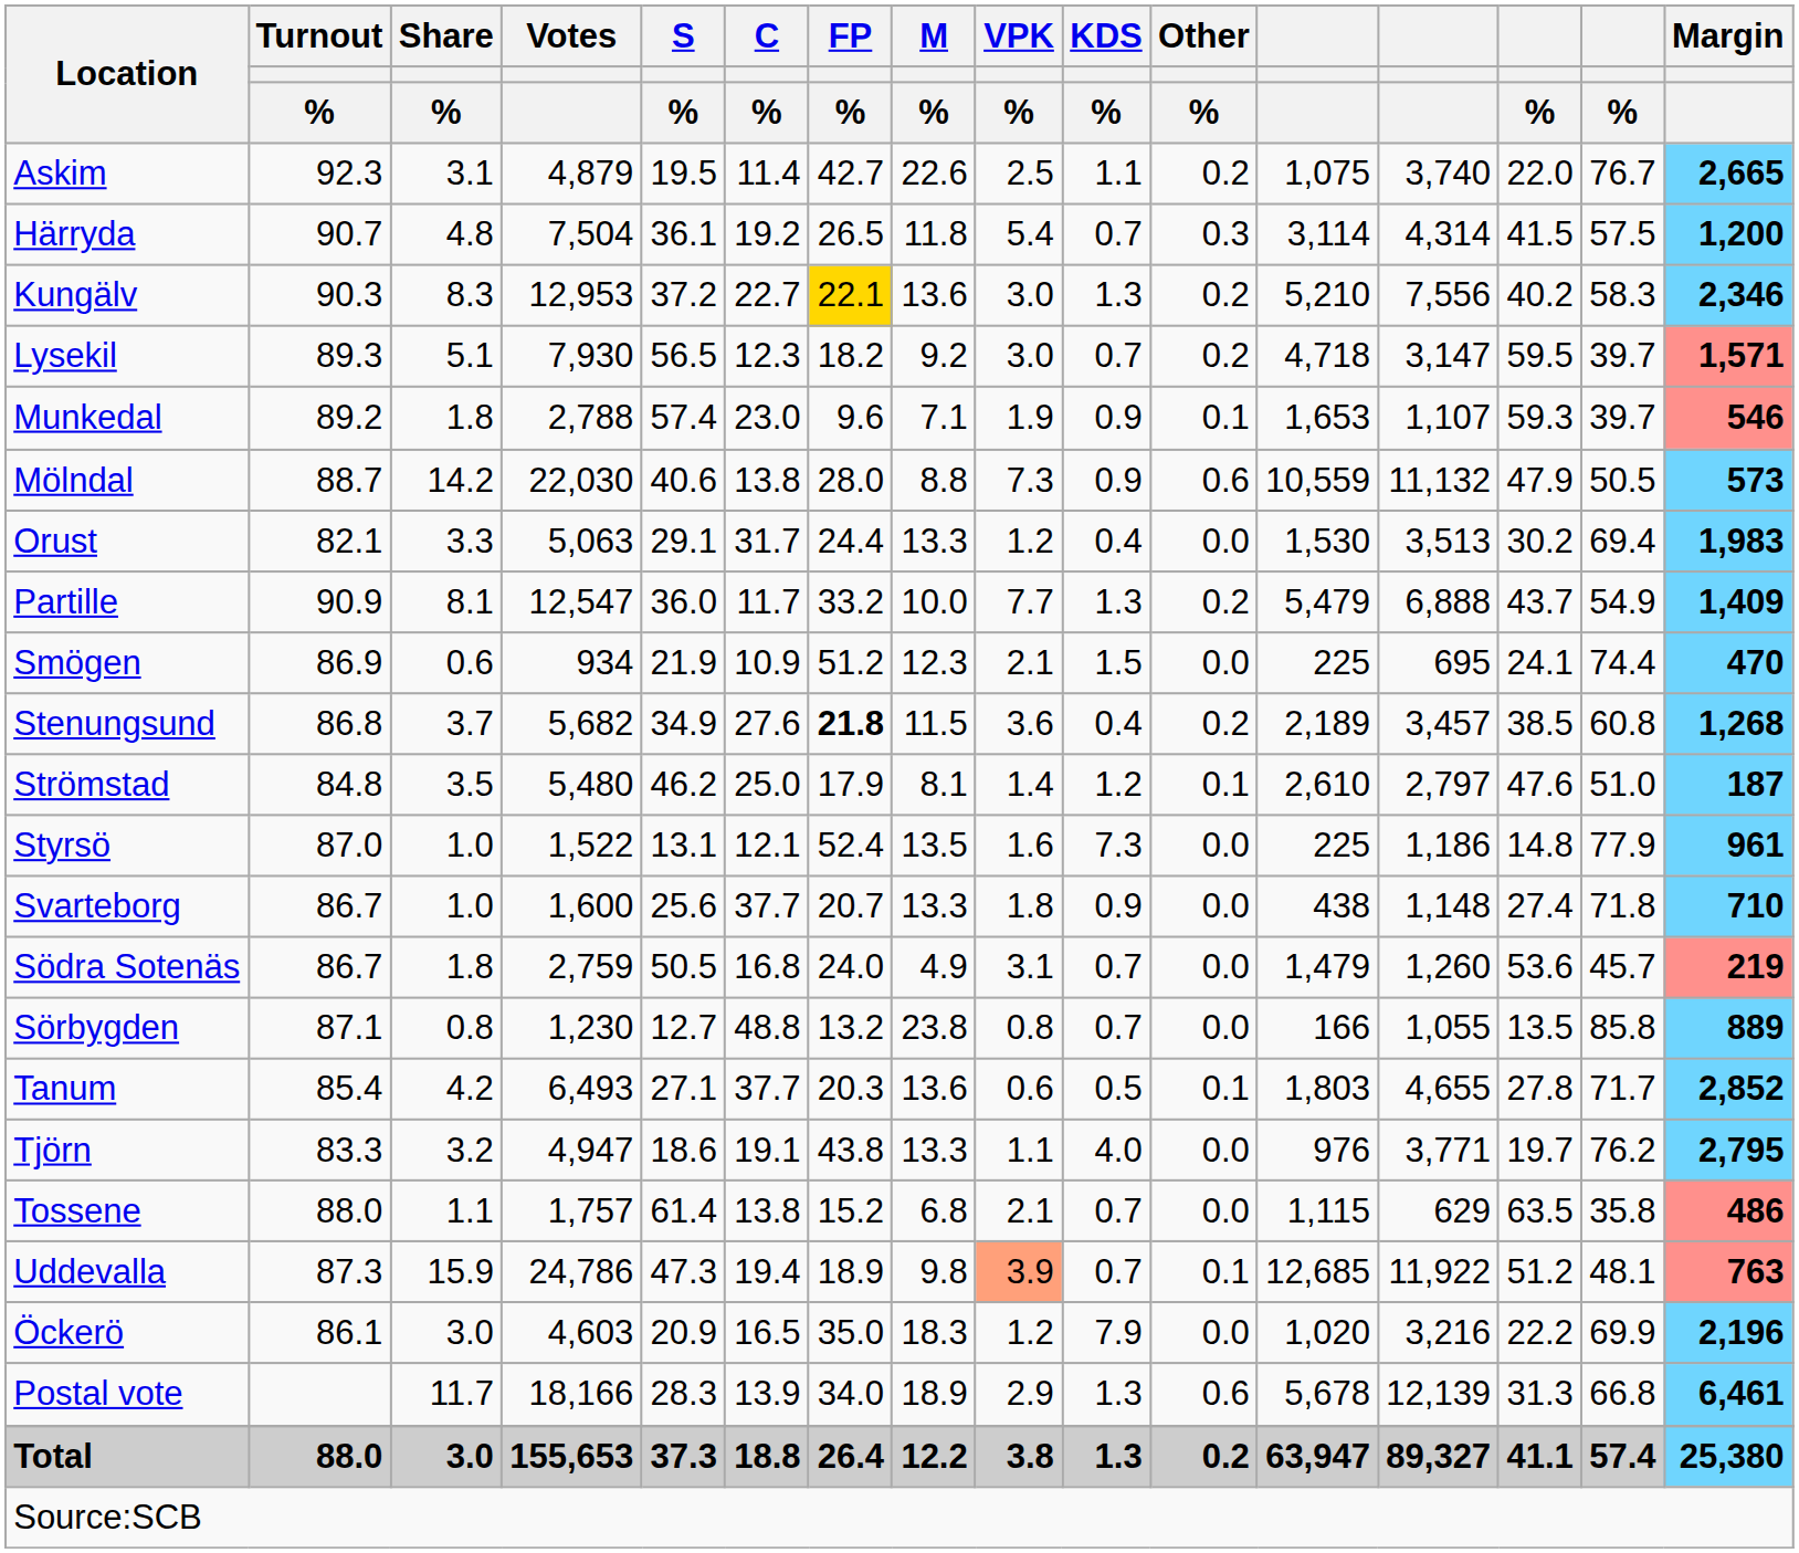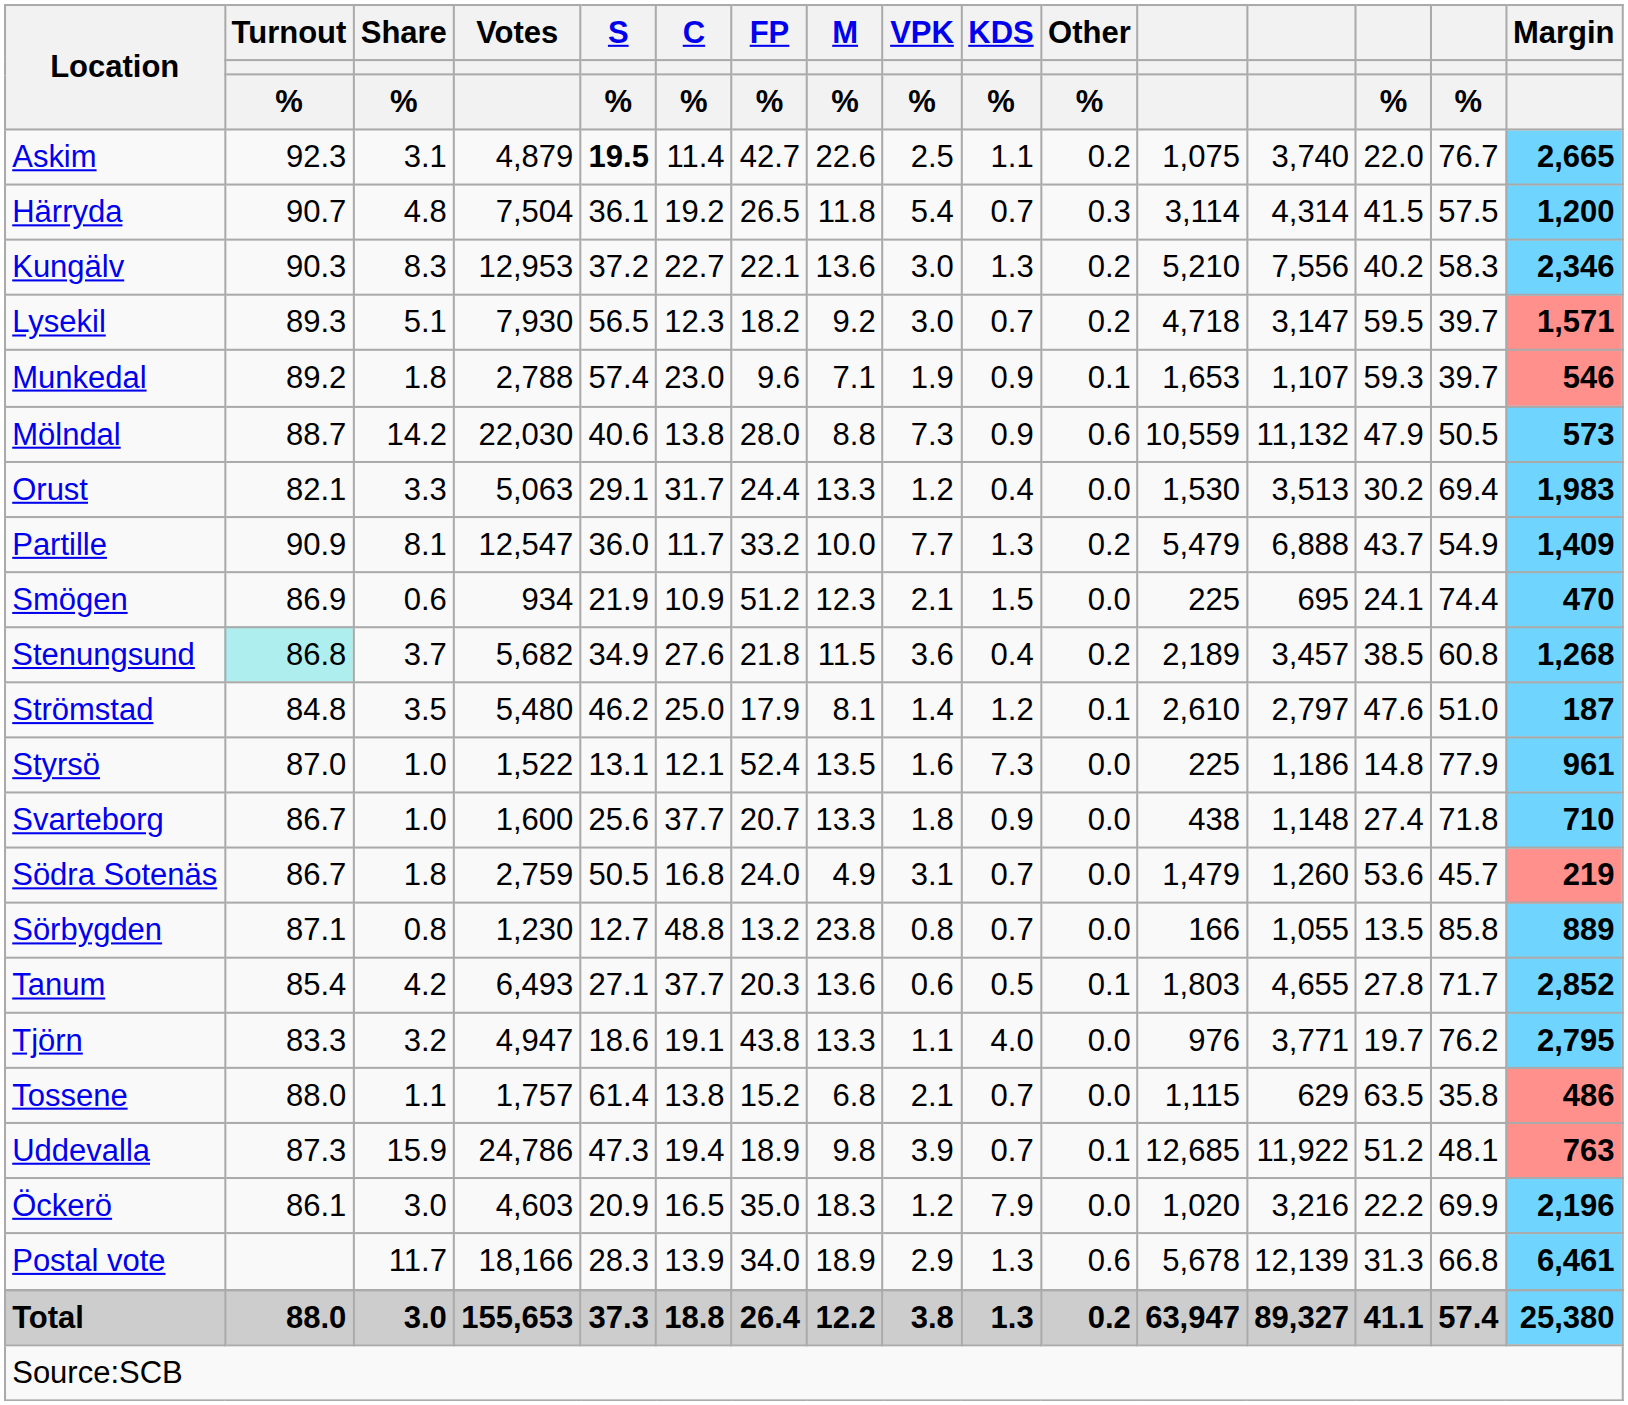Askim | S / %: normal -> bold
Kungälv | FP / %: gold background -> no background
Stenungsund | Turnout / %: no background -> paleturquoise background
Stenungsund | FP / %: bold -> normal
Uddevalla | VPK / %: lightsalmon background -> no background
